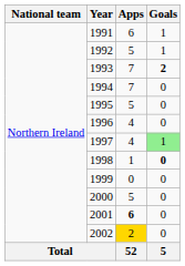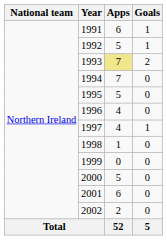1993 | Apps: no background -> khaki background
1993 | Goals: bold -> normal
1997 | Goals: lightgreen background -> no background
1998 | Goals: bold -> normal
2001 | Apps: bold -> normal
2002 | Apps: gold background -> no background
